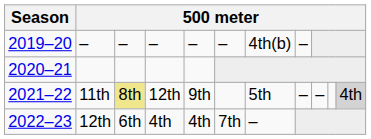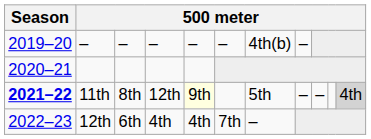11th | Season: normal -> bold
11th | column 3: khaki background -> no background
11th | column 5: no background -> lightyellow background
